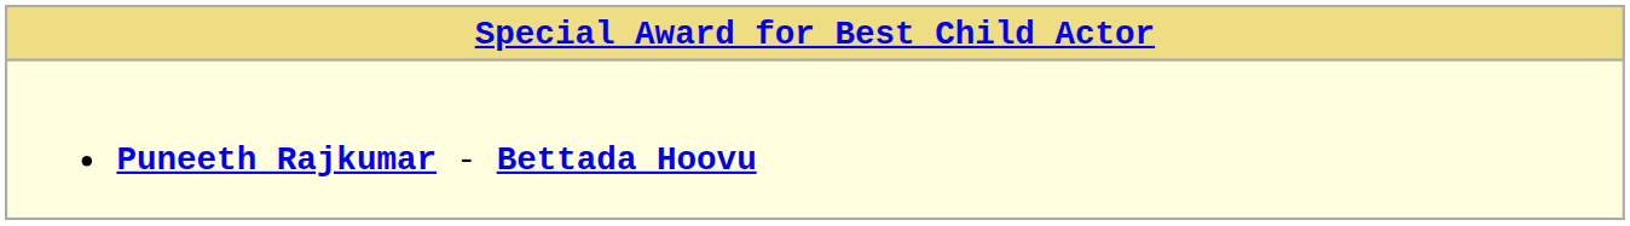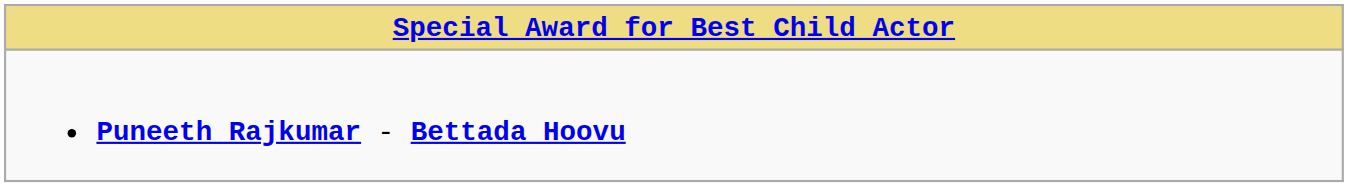row 2 | column 1: lightyellow background -> no background
